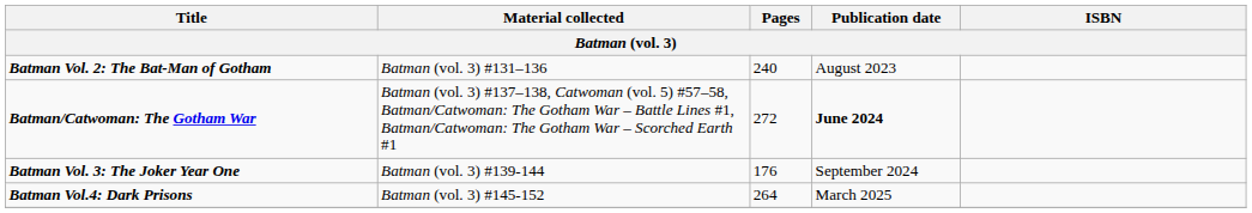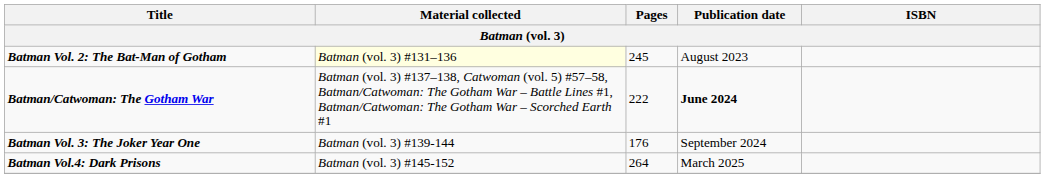Batman Vol. 2: The Bat-Man of Gotham | Material collected: no background -> lightyellow background
Batman Vol. 2: The Bat-Man of Gotham | Pages: 240 -> 245
Batman/Catwoman: The Gotham War | Pages: 272 -> 222
